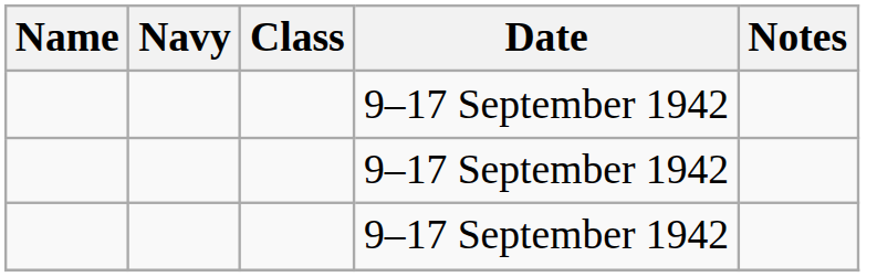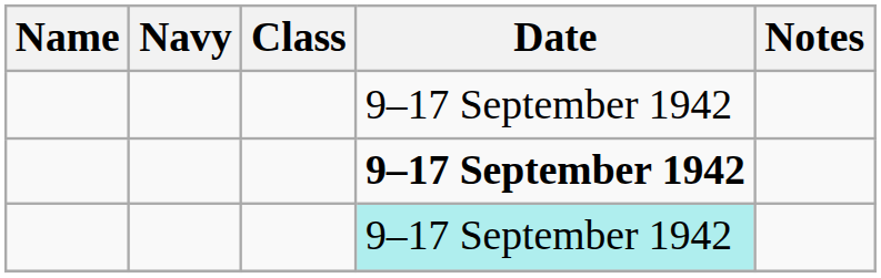row 3 | Date: normal -> bold
row 4 | Date: no background -> paleturquoise background
